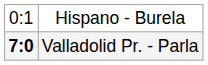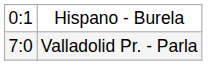Valladolid Pr. - Parla | column 1: bold -> normal
